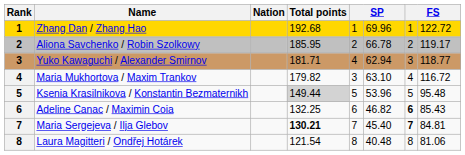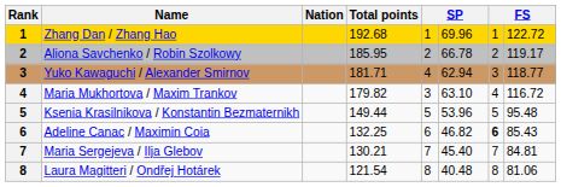Ksenia Krasilnikova / Konstantin Bezmaternikh | Total points: lightgrey background -> no background
Maria Sergejeva / Ilja Glebov | Total points: bold -> normal
Maria Sergejeva / Ilja Glebov | column 7: bold -> normal
